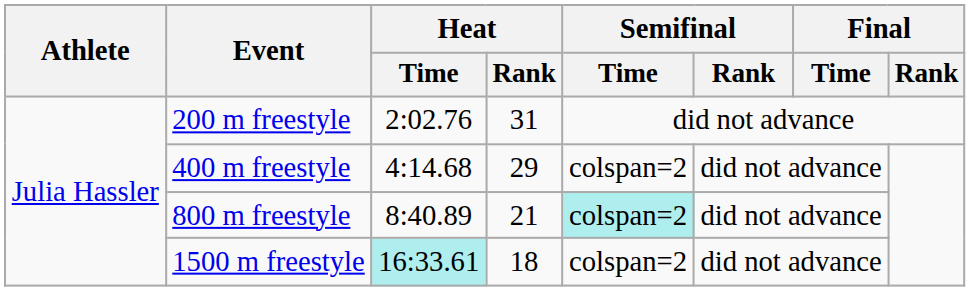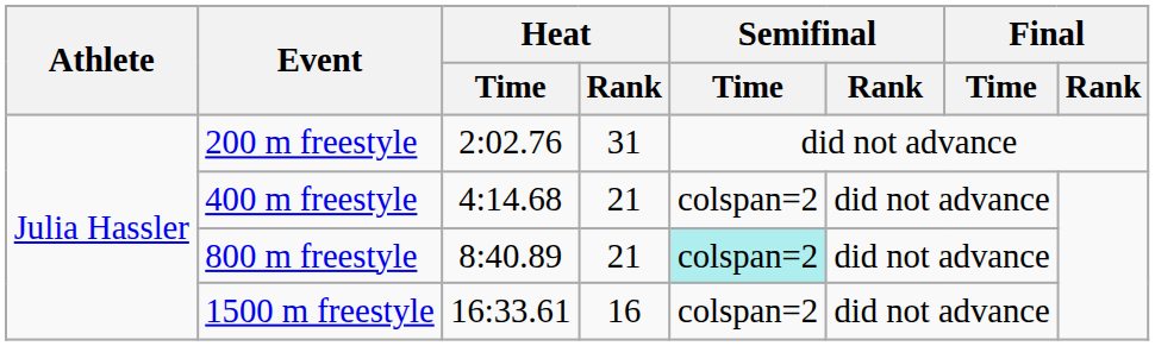400 m freestyle | Heat / Rank: 29 -> 21
1500 m freestyle | Heat / Time: paleturquoise background -> no background
1500 m freestyle | Heat / Rank: 18 -> 16
